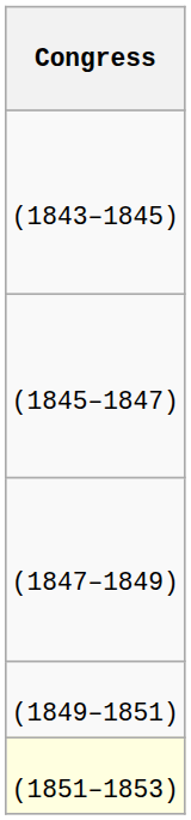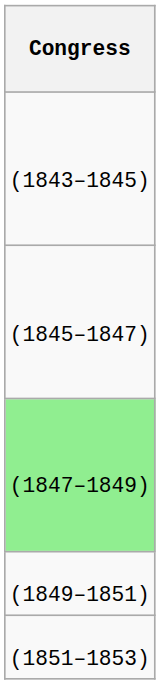row 4 | column 1: no background -> lightgreen background
row 6 | column 1: lightyellow background -> no background
